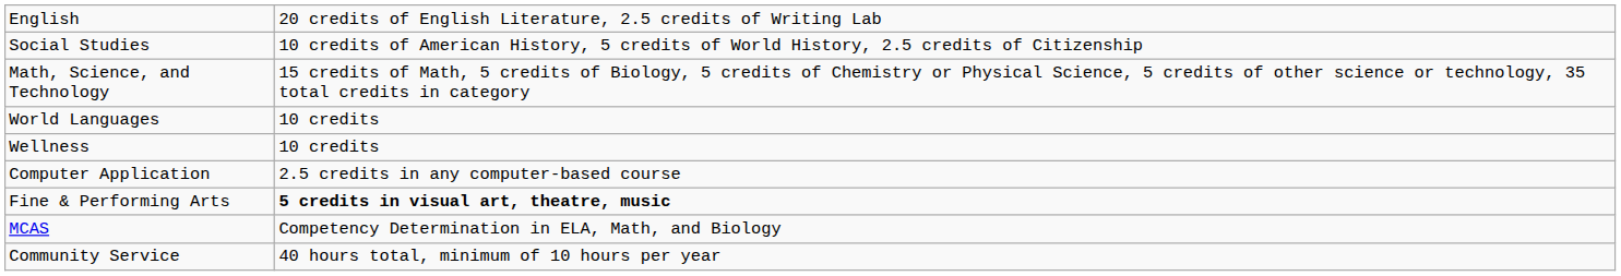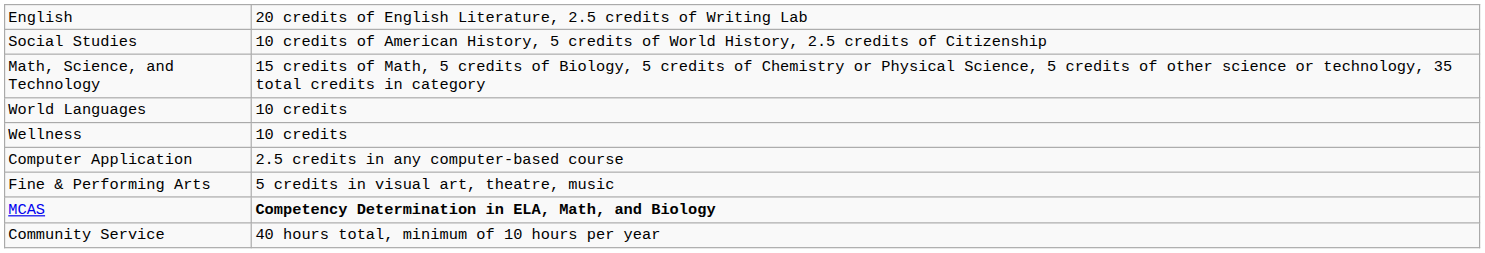Fine & Performing Arts | column 2: bold -> normal
MCAS | column 2: normal -> bold
